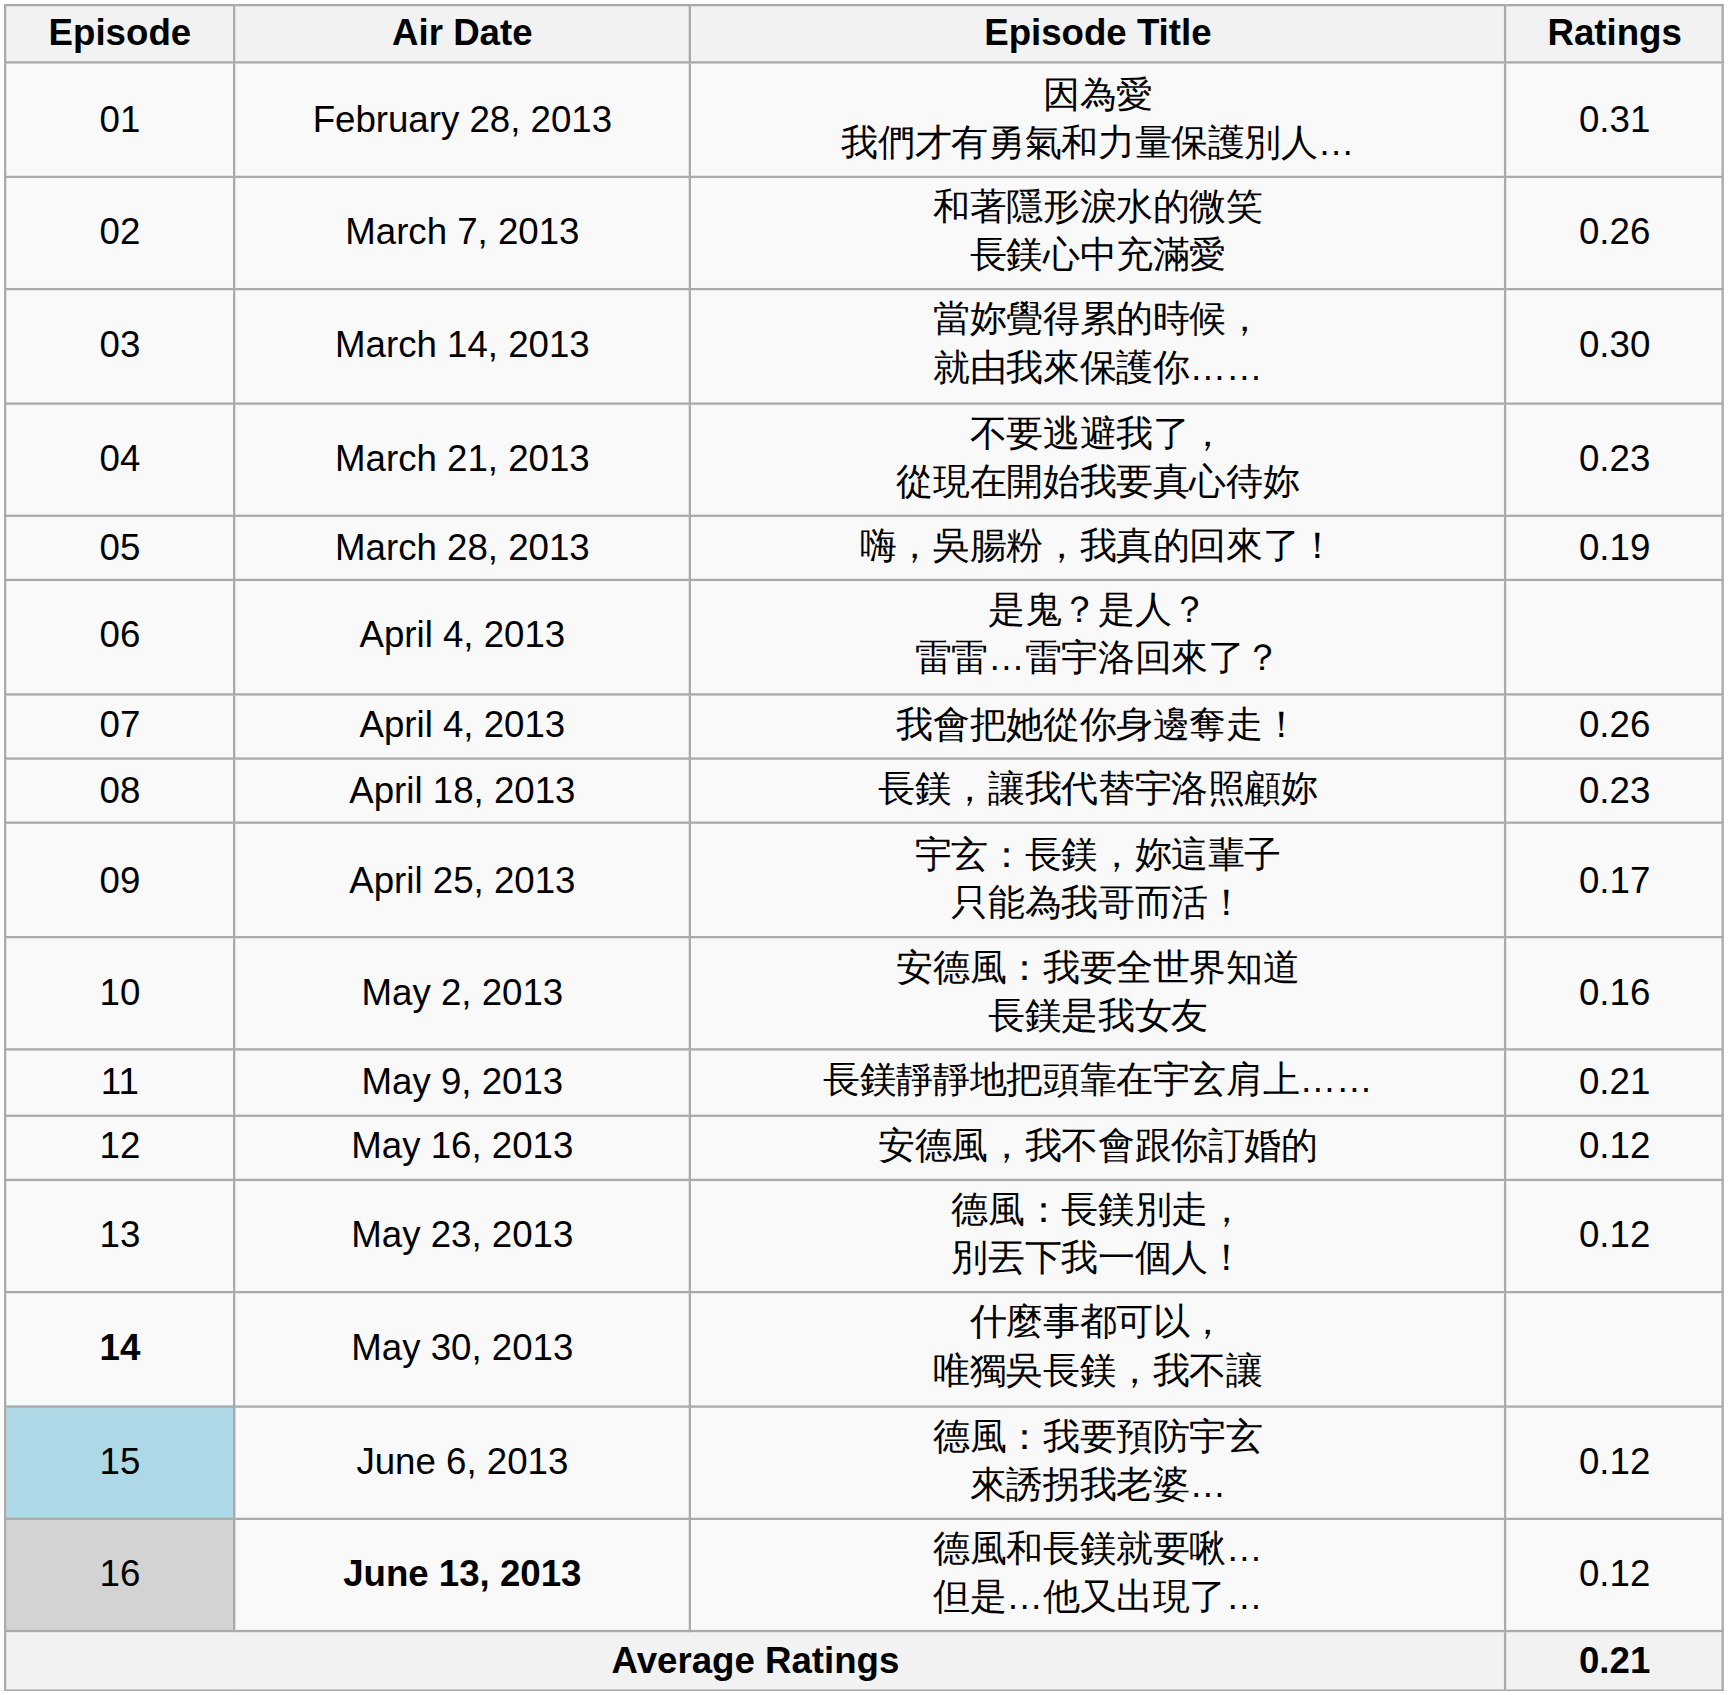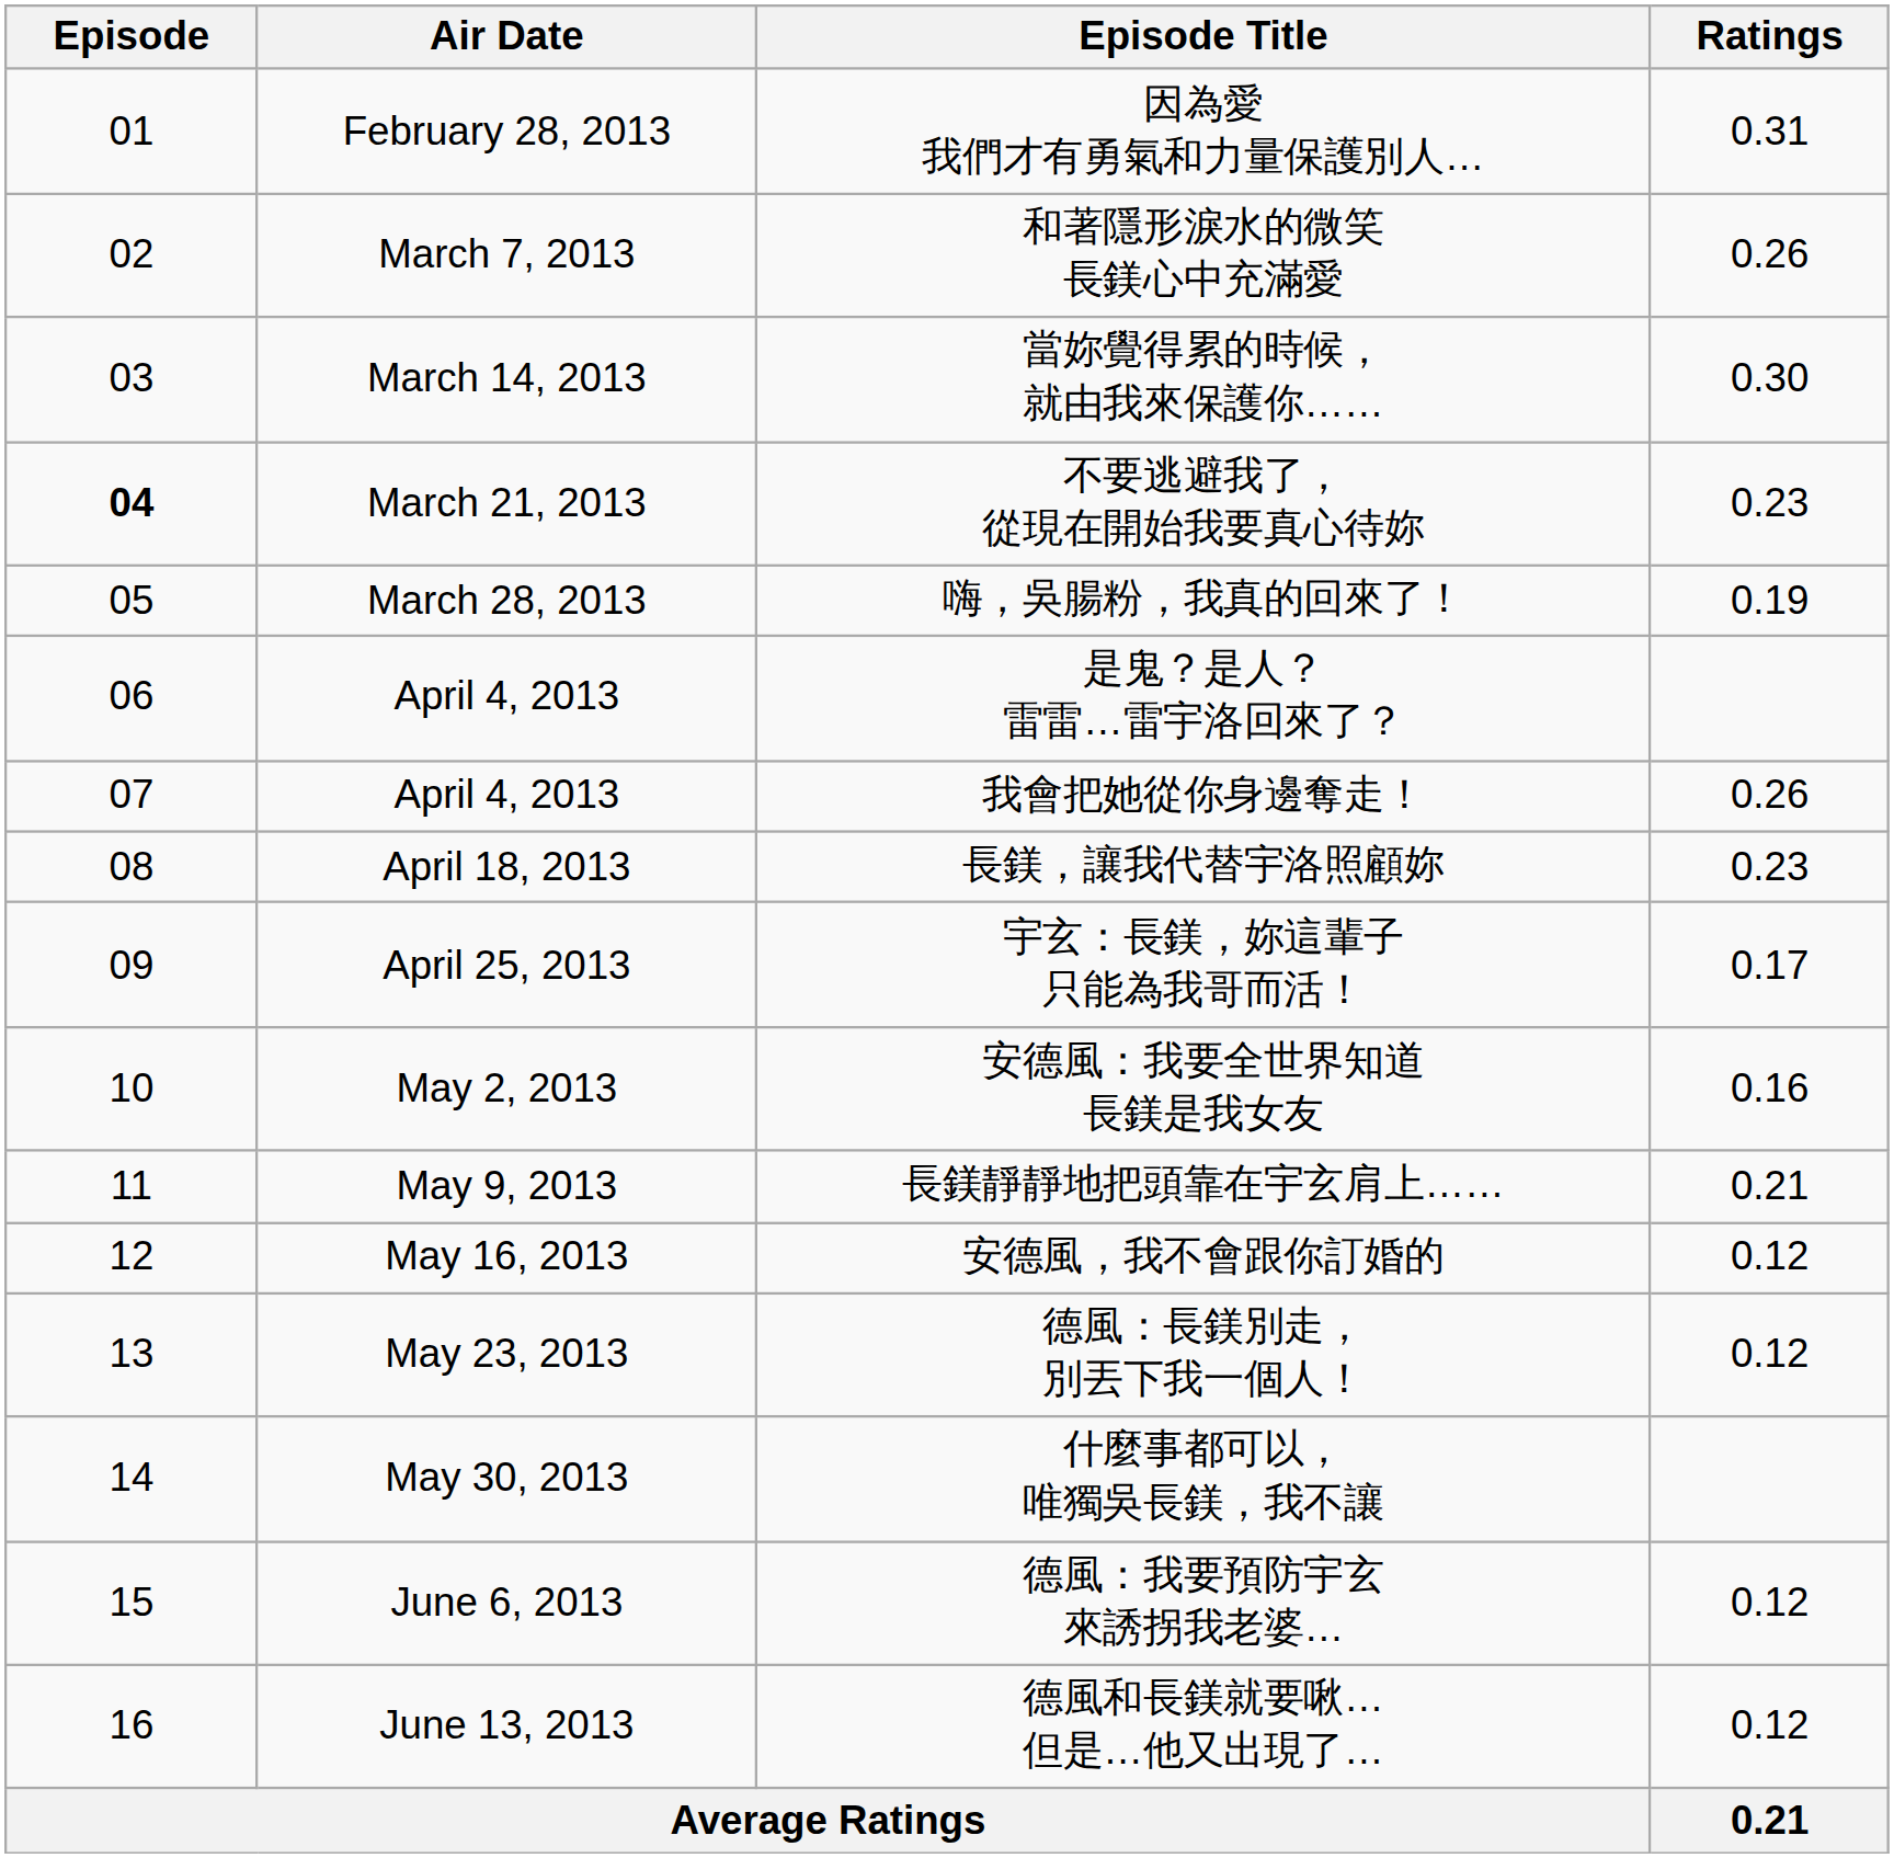不要逃避我了， 從現在開始我要真心待妳 | Episode: normal -> bold
什麼事都可以， 唯獨吳長鎂，我不讓 | Episode: bold -> normal
德風：我要預防宇玄 來誘拐我老婆… | Episode: lightblue background -> no background
德風和長鎂就要啾… 但是…他又出現了… | Episode: lightgrey background -> no background
德風和長鎂就要啾… 但是…他又出現了… | Air Date: bold -> normal
